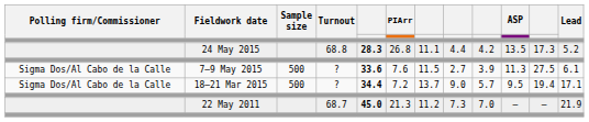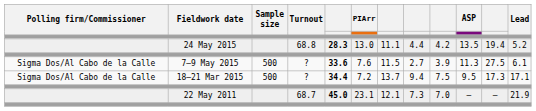24 May 2015 | PIArr: 26.8 -> 13.0
24 May 2015 | column 11: 17.3 -> 19.4
18–21 Mar 2015 | column 8: 9.0 -> 9.4
18–21 Mar 2015 | column 9: 5.7 -> 7.5
18–21 Mar 2015 | column 11: 19.4 -> 17.3
22 May 2011 | PIArr: 21.3 -> 23.1
22 May 2011 | column 7: 11.2 -> 12.1
